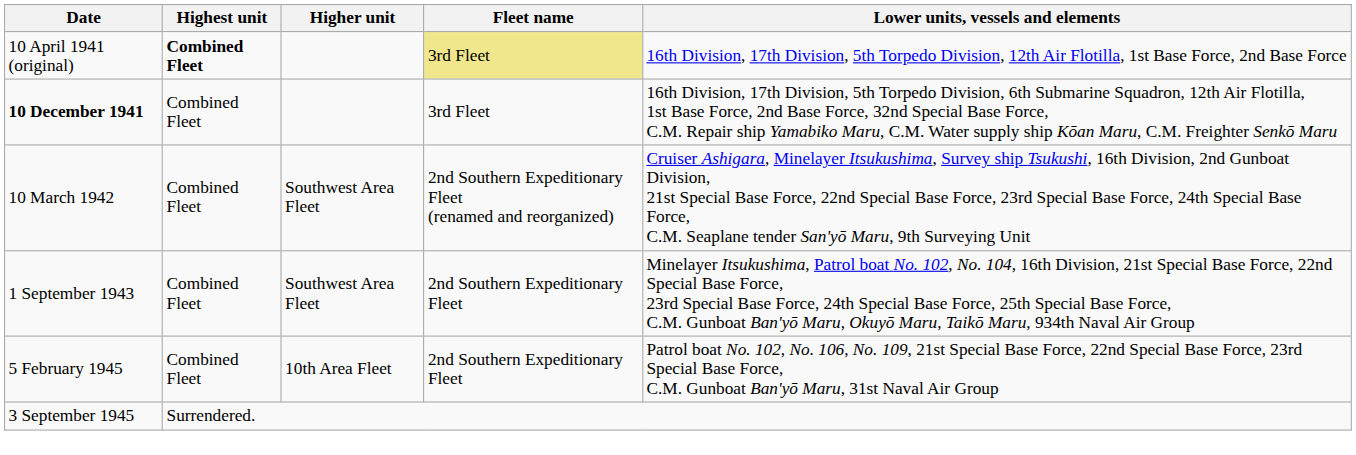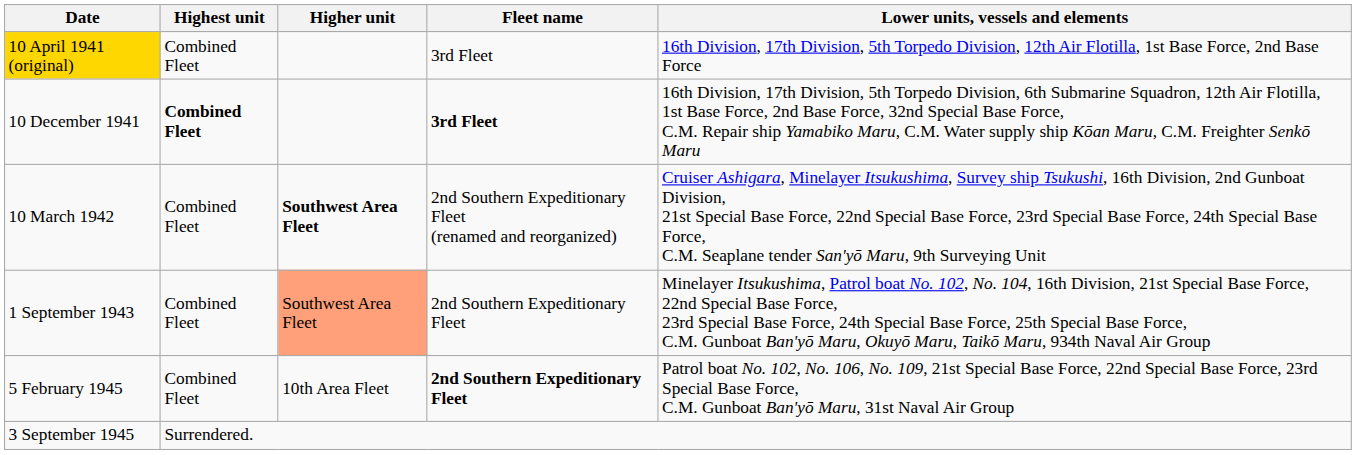10 April 1941 (original) | Date: no background -> gold background
10 April 1941 (original) | Highest unit: bold -> normal
10 April 1941 (original) | Fleet name: khaki background -> no background
10 December 1941 | Date: bold -> normal
10 December 1941 | Highest unit: normal -> bold
10 December 1941 | Fleet name: normal -> bold
10 March 1942 | Higher unit: normal -> bold
1 September 1943 | Higher unit: no background -> lightsalmon background
5 February 1945 | Fleet name: normal -> bold
